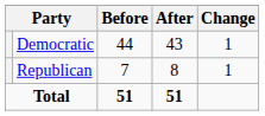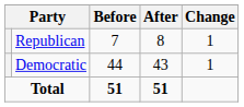rows swapped: Democratic <-> Republican
